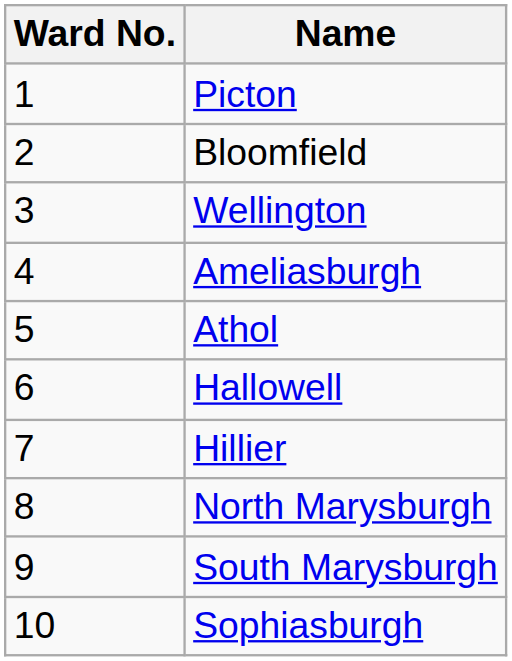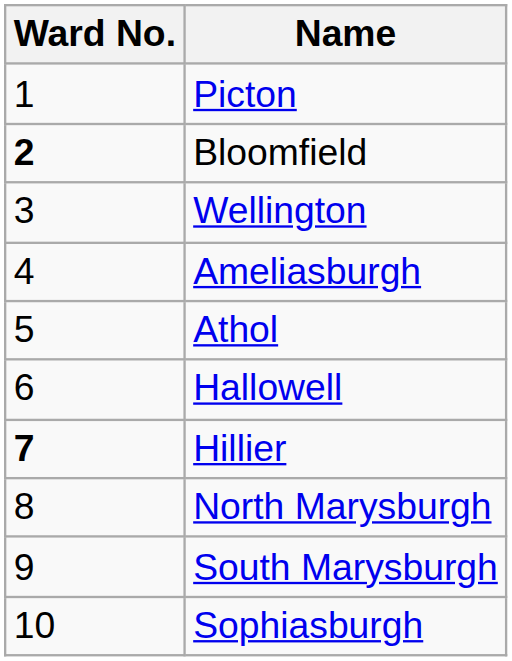Bloomfield | Ward No.: normal -> bold
Hillier | Ward No.: normal -> bold
